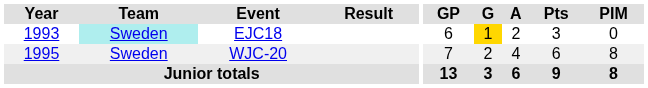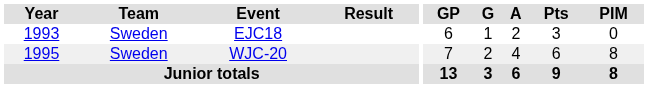EJC18 | Team: paleturquoise background -> no background
EJC18 | G: gold background -> no background
